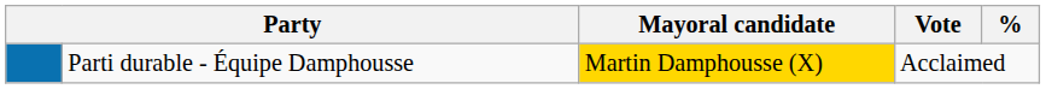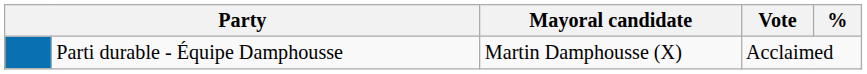Parti durable - Équipe Damphousse | Mayoral candidate: gold background -> no background
